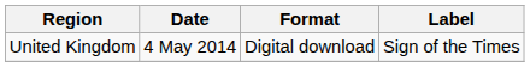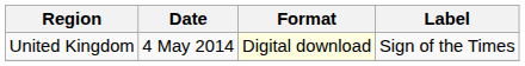United Kingdom | Format: no background -> lightyellow background
